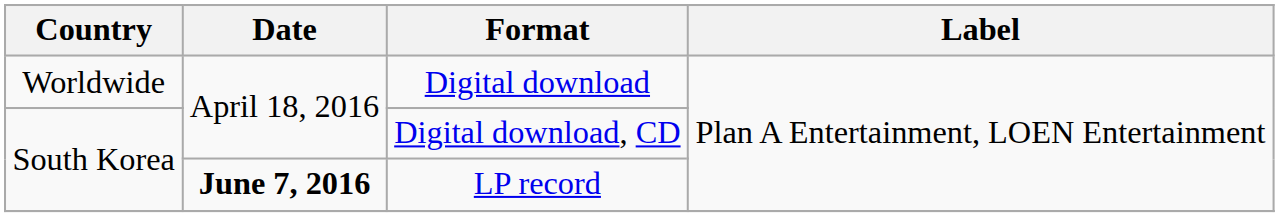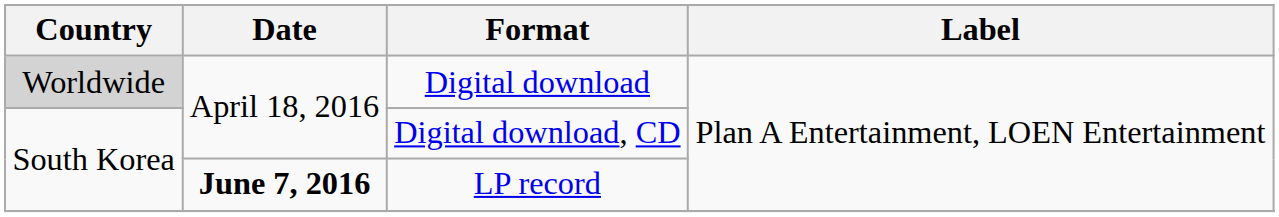Digital download | Country: no background -> lightgrey background
